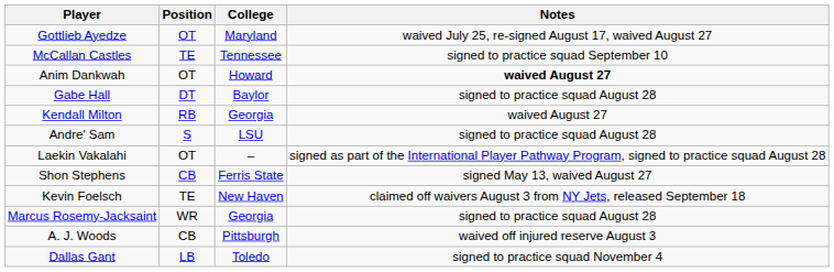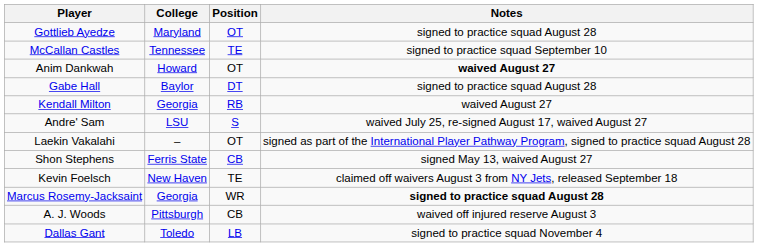columns swapped: Position <-> College
Gottlieb Ayedze | Notes: waived July 25, re-signed August 17, waived August 27 -> signed to practice squad August 28
Andre' Sam | Notes: signed to practice squad August 28 -> waived July 25, re-signed August 17, waived August 27
Marcus Rosemy-Jacksaint | Notes: normal -> bold
